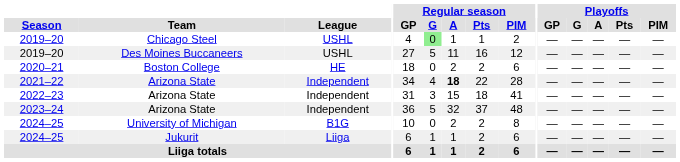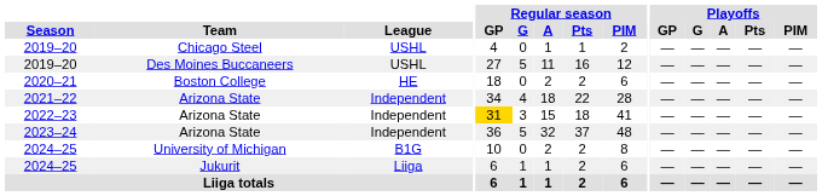2019–20 / Chicago Steel | Regular season / G: lightgreen background -> no background
2021–22 | Regular season / A: bold -> normal
2022–23 | Regular season / GP: no background -> gold background
